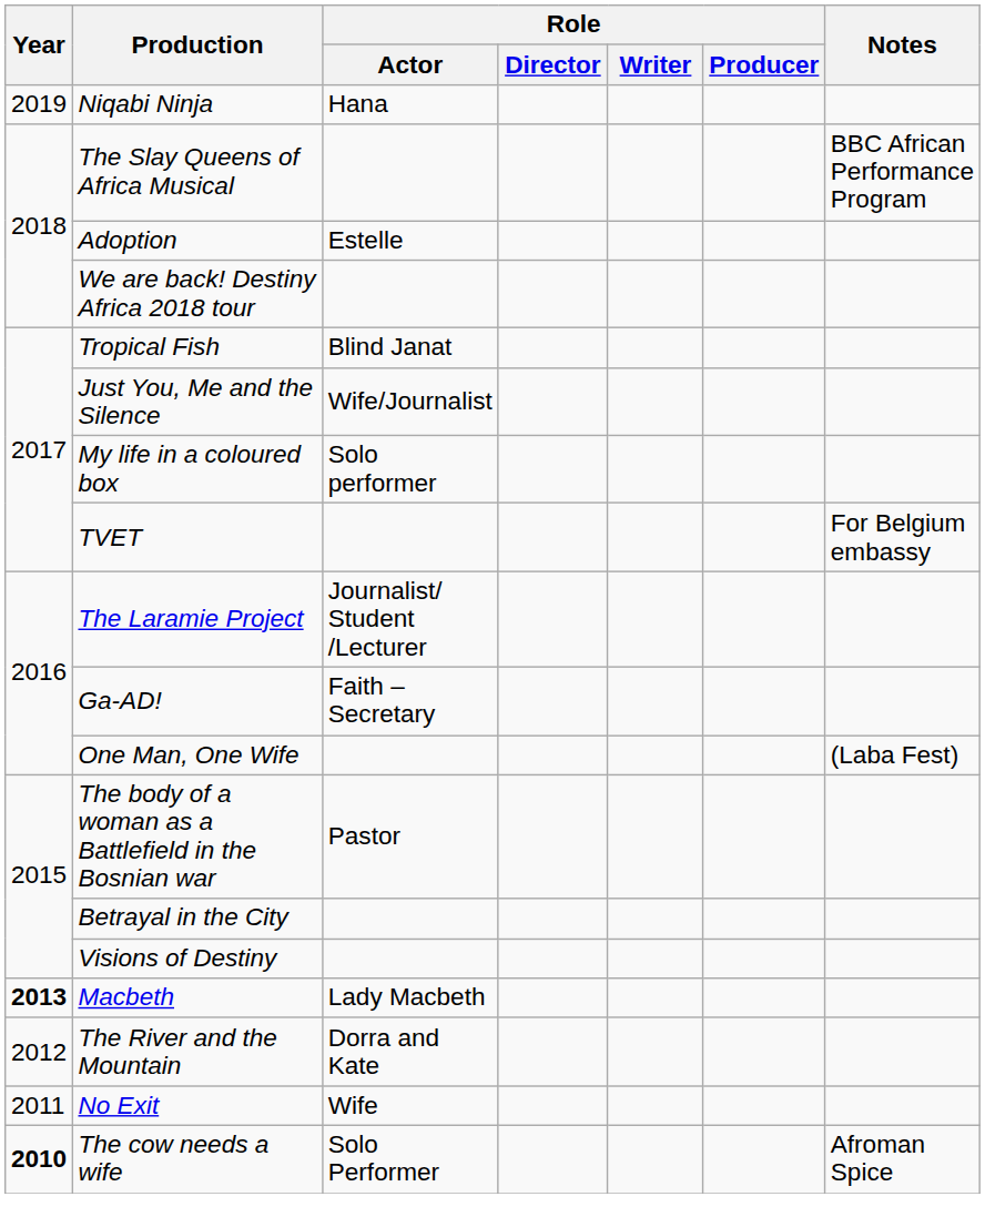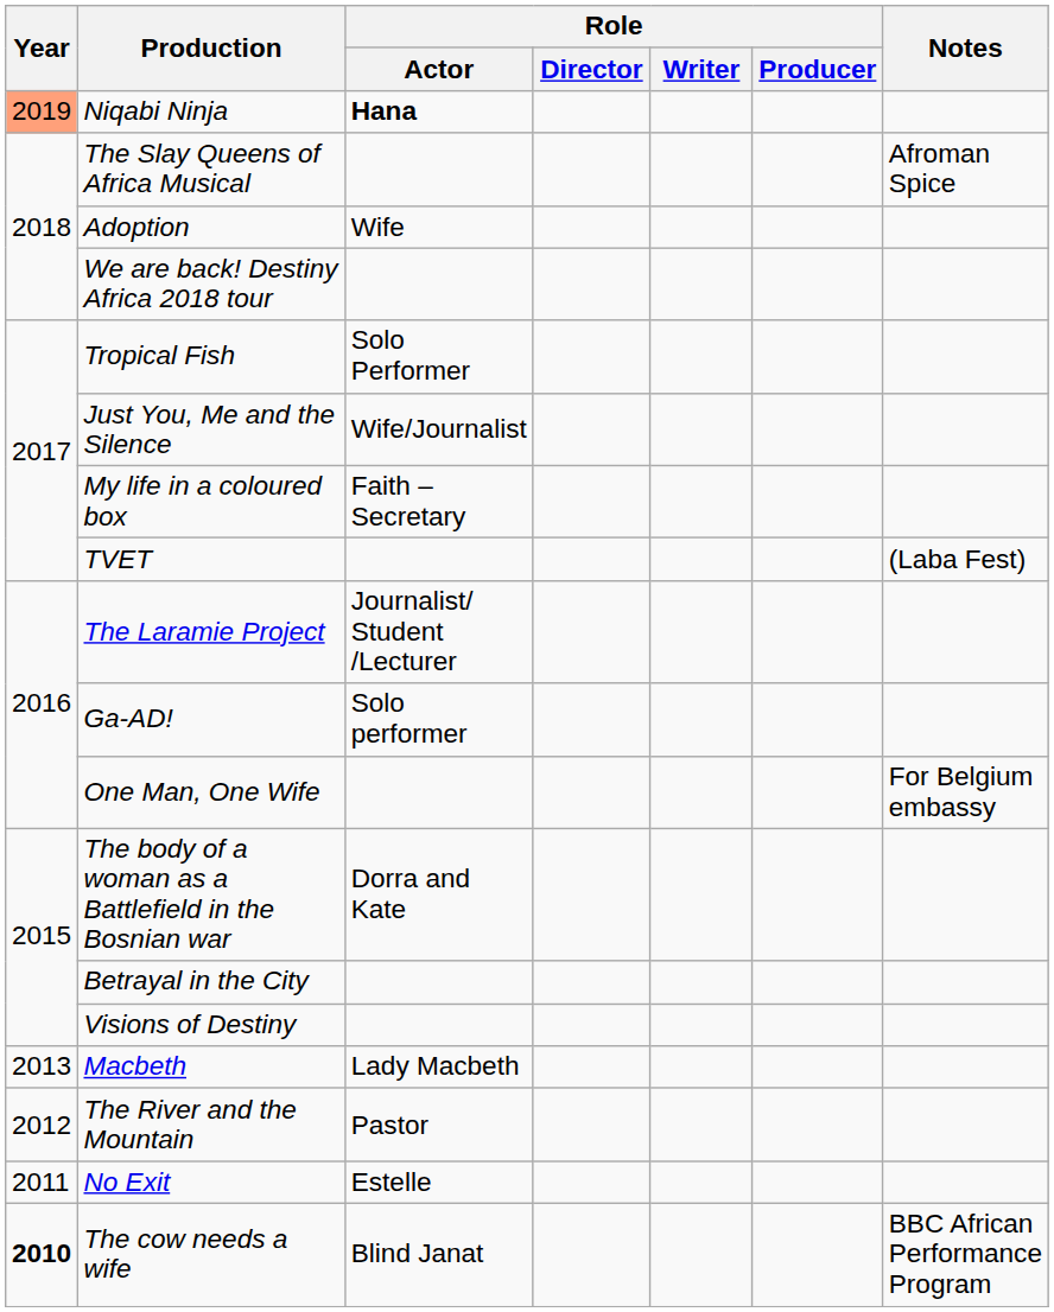Niqabi Ninja | Year: no background -> lightsalmon background
Niqabi Ninja | Role / Actor: normal -> bold
The Slay Queens of Africa Musical | Notes: BBC African Performance Program -> Afroman Spice
Adoption | Role / Actor: Estelle -> Wife
Tropical Fish | Role / Actor: Blind Janat -> Solo Performer
My life in a coloured box | Role / Actor: Solo performer -> Faith – Secretary
TVET | Notes: For Belgium embassy -> (Laba Fest)
Ga-AD! | Role / Actor: Faith – Secretary -> Solo performer
One Man, One Wife | Notes: (Laba Fest) -> For Belgium embassy
The body of a woman as a Battlefield in the Bosnian war | Role / Actor: Pastor -> Dorra and Kate
Macbeth | Year: bold -> normal
The River and the Mountain | Role / Actor: Dorra and Kate -> Pastor
No Exit | Role / Actor: Wife -> Estelle
The cow needs a wife | Role / Actor: Solo Performer -> Blind Janat
The cow needs a wife | Notes: Afroman Spice -> BBC African Performance Program
